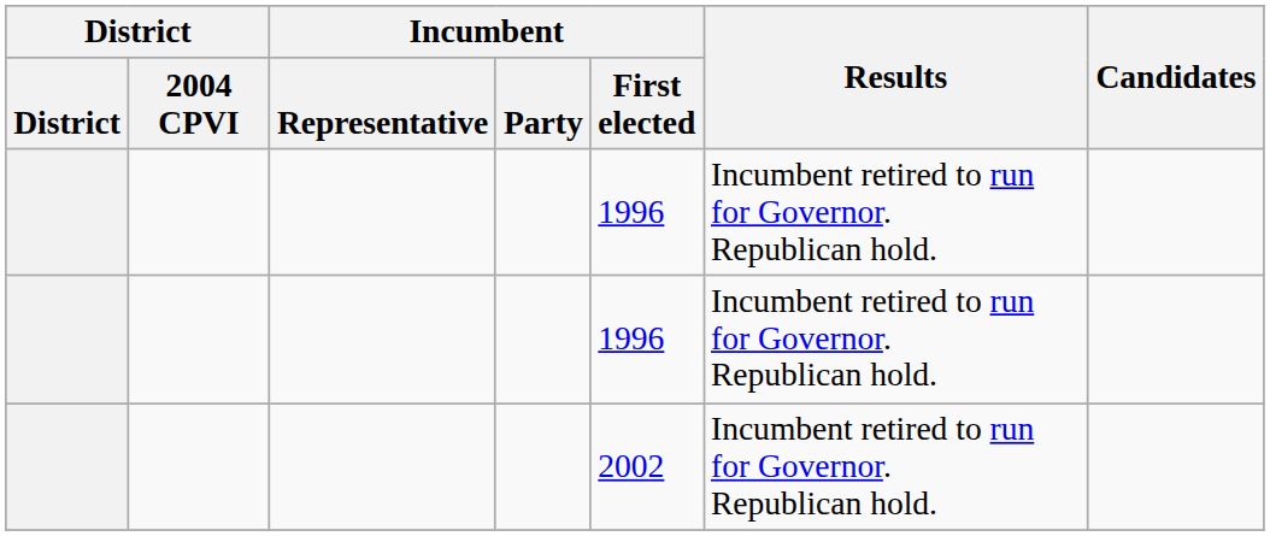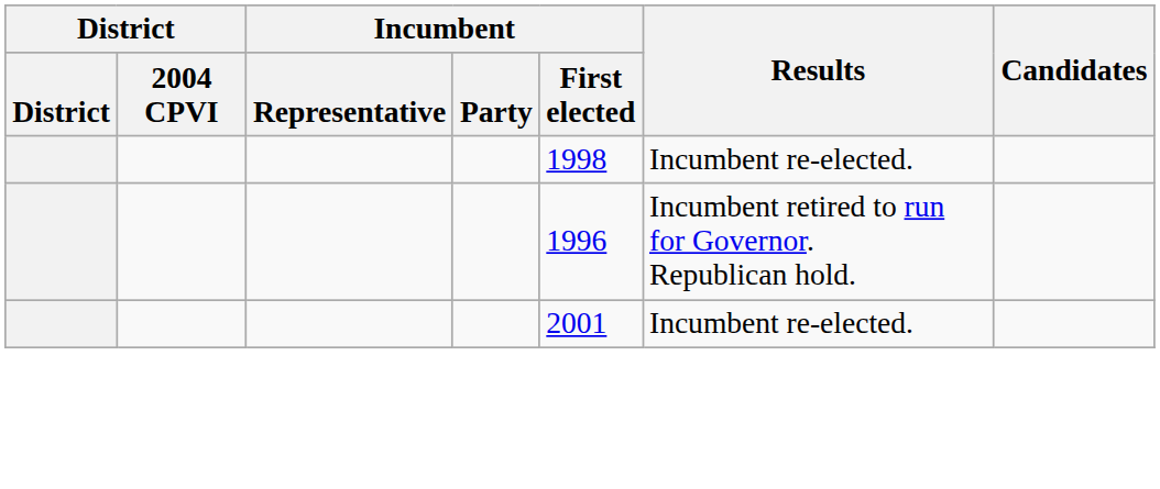row 3 | Incumbent / First elected: 1996 -> 1998
row 3 | Results: Incumbent retired to run for Governor. Republican hold. -> Incumbent re-elected.
row 5 | Incumbent / First elected: 2002 -> 2001
row 5 | Results: Incumbent retired to run for Governor. Republican hold. -> Incumbent re-elected.
